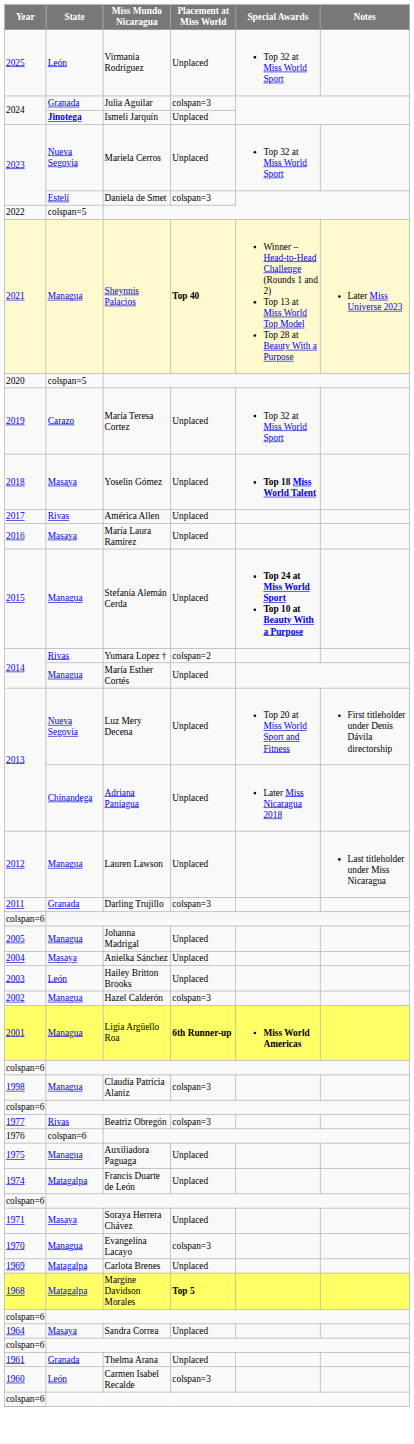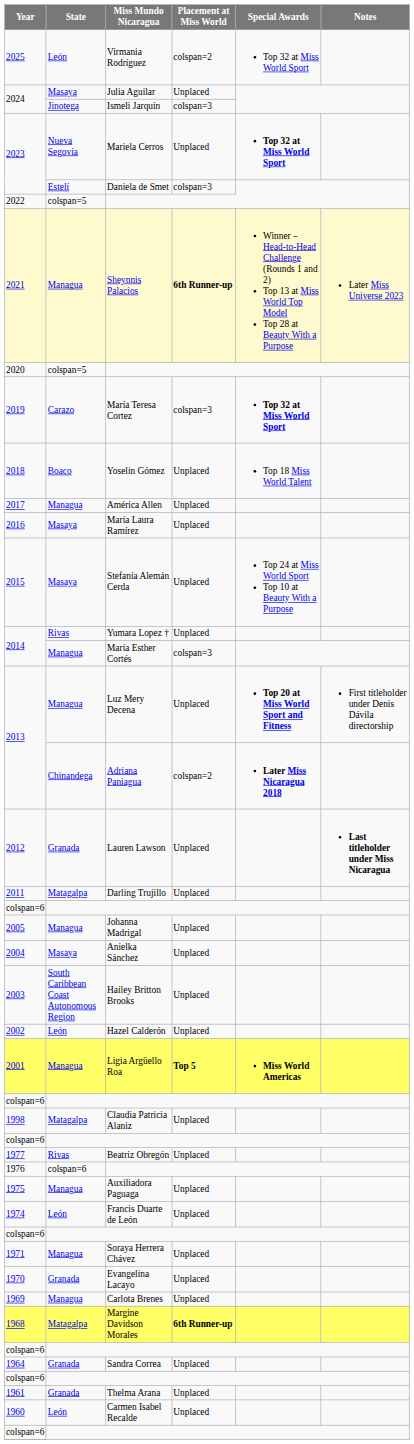Virmania Rodríguez | Placement at Miss World: Unplaced -> colspan=2
Julia Aguilar | State: Granada -> Masaya
Julia Aguilar | Placement at Miss World: colspan=3 -> Unplaced
Ismeli Jarquín | State: bold -> normal
Ismeli Jarquín | Placement at Miss World: Unplaced -> colspan=3
Mariela Cerros | Special Awards: normal -> bold
Sheynnis Palacios | Placement at Miss World: Top 40 -> 6th Runner-up
María Teresa Cortez | Placement at Miss World: Unplaced -> colspan=3
María Teresa Cortez | Special Awards: normal -> bold
Yoselin Gómez | State: Masaya -> Boaco
Yoselin Gómez | Special Awards: bold -> normal
América Allen | State: Rivas -> Managua
Stefanía Alemán Cerda | State: Managua -> Masaya
Stefanía Alemán Cerda | Special Awards: bold -> normal
Yumara Lopez † | Placement at Miss World: colspan=2 -> Unplaced
María Esther Cortés | Placement at Miss World: Unplaced -> colspan=3
Luz Mery Decena | State: Nueva Segovia -> Managua
Luz Mery Decena | Special Awards: normal -> bold
Adriana Paniagua | Placement at Miss World: Unplaced -> colspan=2
Adriana Paniagua | Special Awards: normal -> bold
Lauren Lawson | State: Managua -> Granada
Lauren Lawson | Notes: normal -> bold
Darling Trujillo | State: Granada -> Matagalpa
Darling Trujillo | Placement at Miss World: colspan=3 -> Unplaced
Hailey Britton Brooks | State: León -> South Caribbean Coast Autonomous Region
Hazel Calderón | State: Managua -> León
Hazel Calderón | Placement at Miss World: colspan=3 -> Unplaced
Ligia Argüello Roa | Placement at Miss World: 6th Runner-up -> Top 5
Claudia Patricia Alaniz | State: Managua -> Matagalpa
Claudia Patricia Alaniz | Placement at Miss World: colspan=3 -> Unplaced
Beatriz Obregón | Placement at Miss World: colspan=3 -> Unplaced
Francis Duarte de León | State: Matagalpa -> León
Soraya Herrera Chávez | State: Masaya -> Managua
Evangelina Lacayo | State: Managua -> Granada
Evangelina Lacayo | Placement at Miss World: colspan=3 -> Unplaced
Carlota Brenes | State: Matagalpa -> Managua
Margine Davidson Morales | Placement at Miss World: Top 5 -> 6th Runner-up
Sandra Correa | State: Masaya -> Granada
Carmen Isabel Recalde | Placement at Miss World: colspan=3 -> Unplaced
